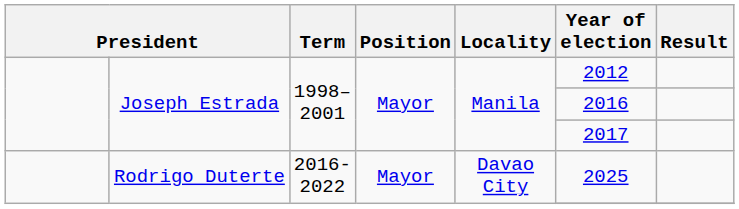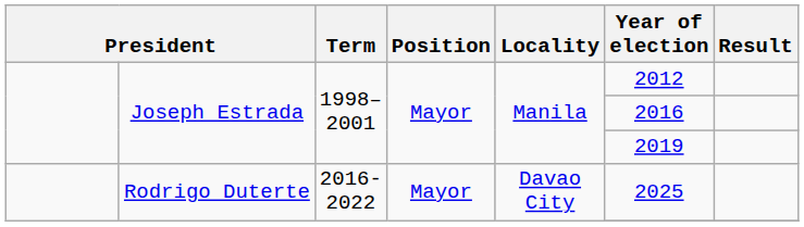row 4 | Year of election: 2017 -> 2019
